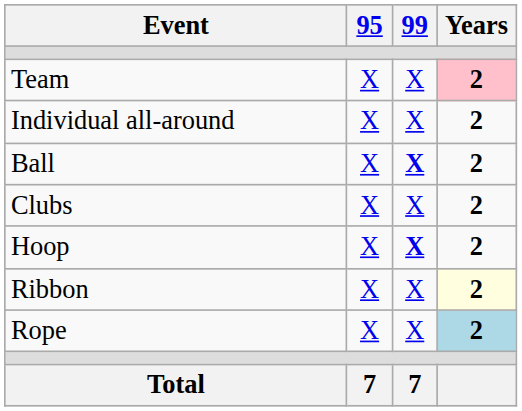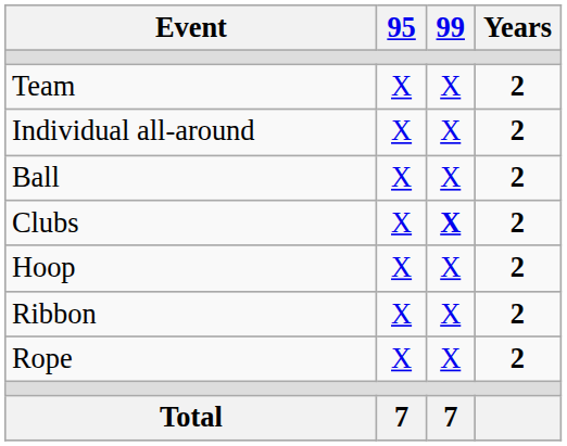Team | Years: pink background -> no background
Ball | 99: bold -> normal
Clubs | 99: normal -> bold
Hoop | 99: bold -> normal
Ribbon | Years: lightyellow background -> no background
Rope | Years: lightblue background -> no background
